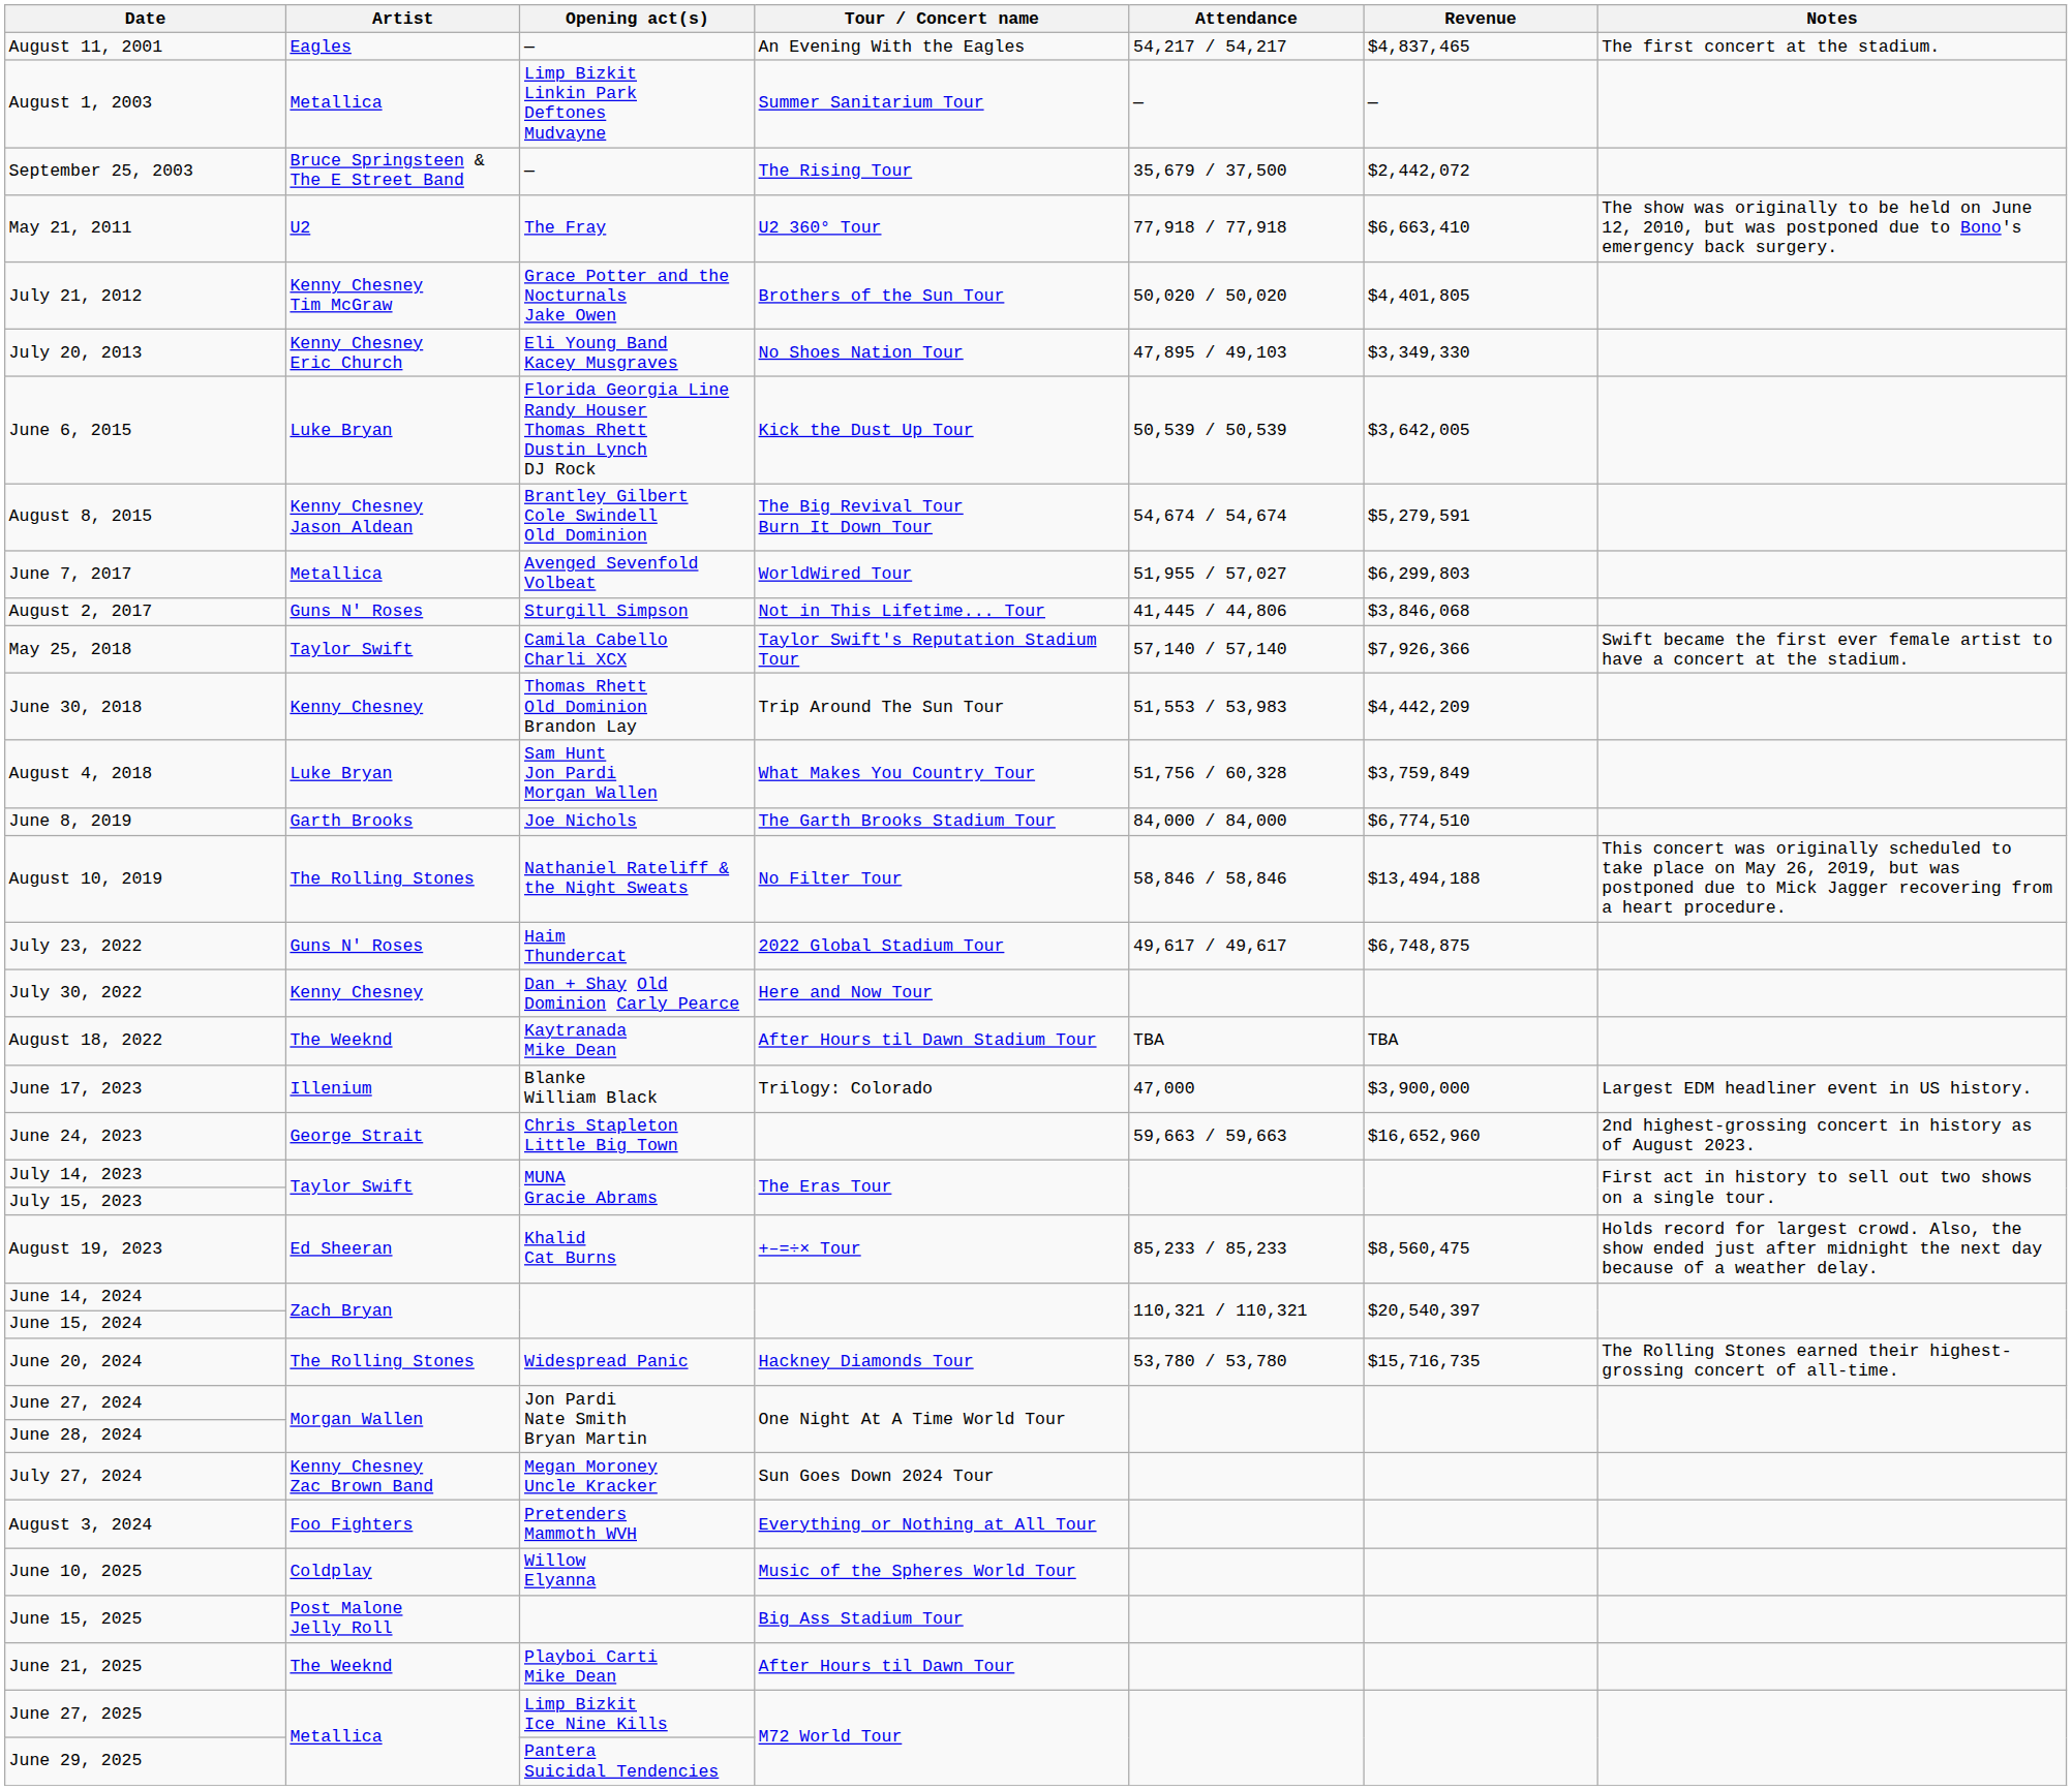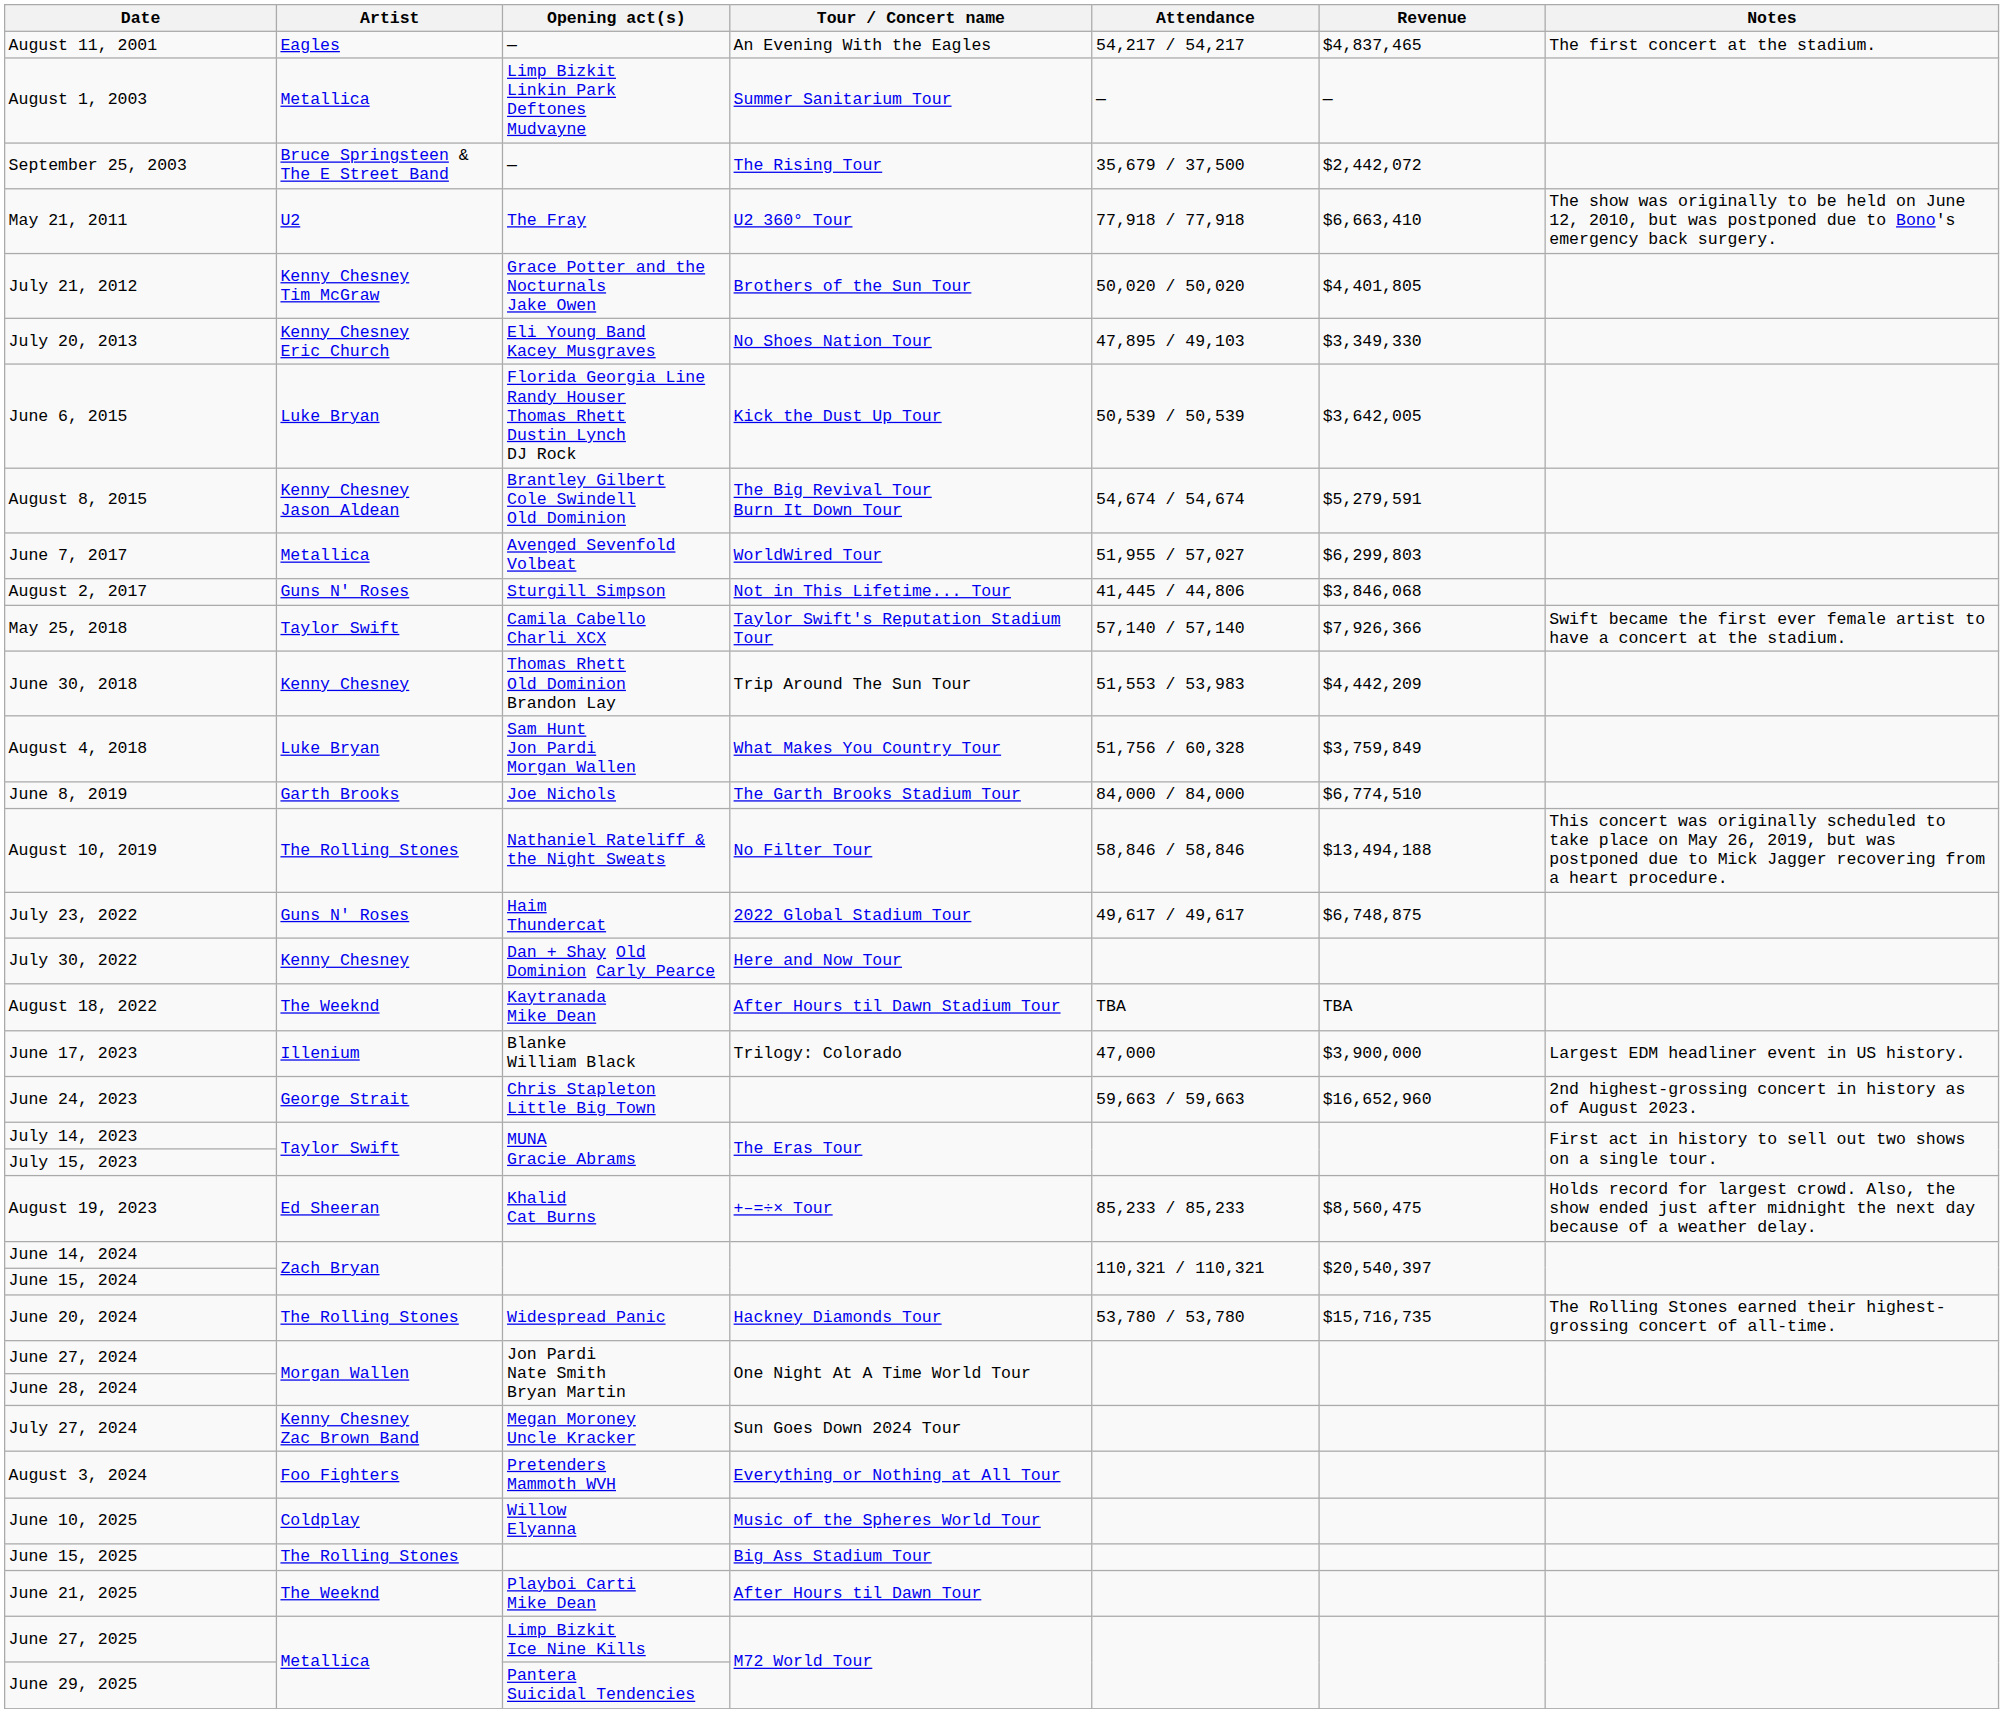June 15, 2025 | Artist: Post Malone Jelly Roll -> The Rolling Stones
